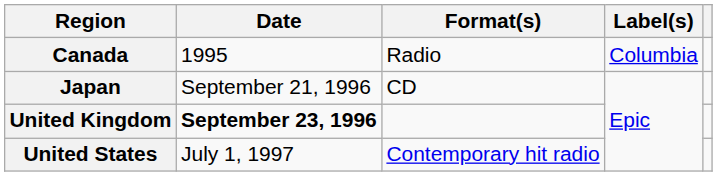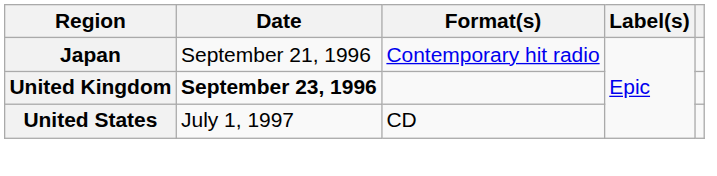- row: Canada | 1995 | Radio | Columbia
Japan | Format(s): CD -> Contemporary hit radio
United States | Format(s): Contemporary hit radio -> CD
